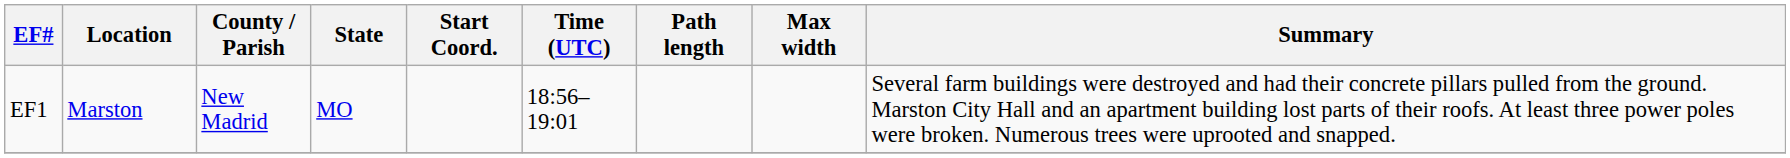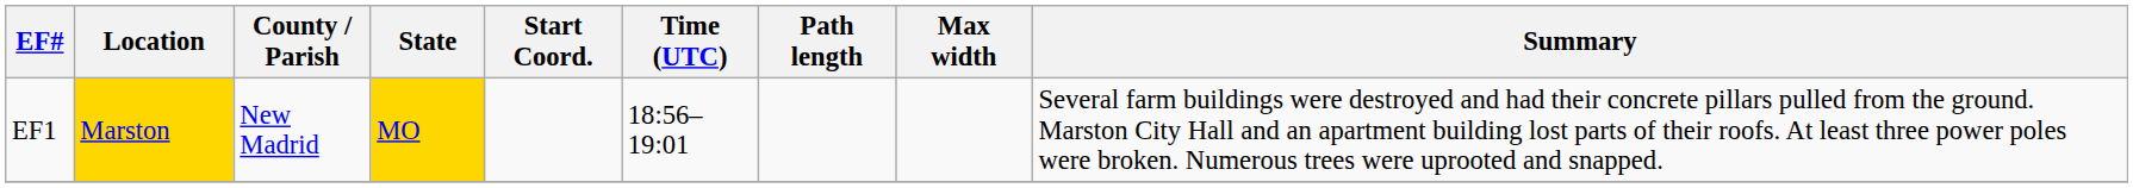EF1 | Location: no background -> gold background
EF1 | State: no background -> gold background
